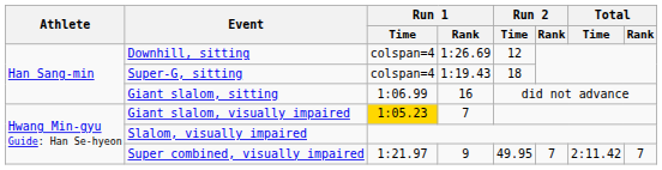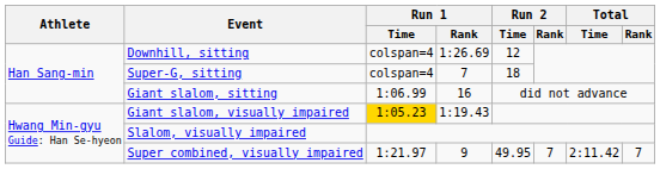Super-G, sitting | Run 1 / Rank: 1:19.43 -> 7
Giant slalom, visually impaired | Run 1 / Rank: 7 -> 1:19.43
